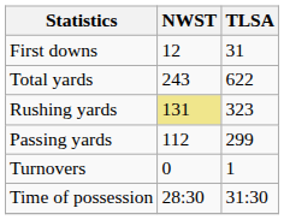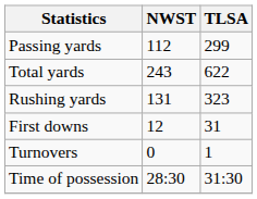rows swapped: First downs <-> Passing yards
Rushing yards | NWST: khaki background -> no background
